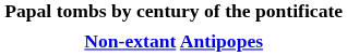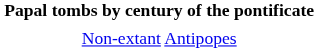row 2 | column 1: bold -> normal
